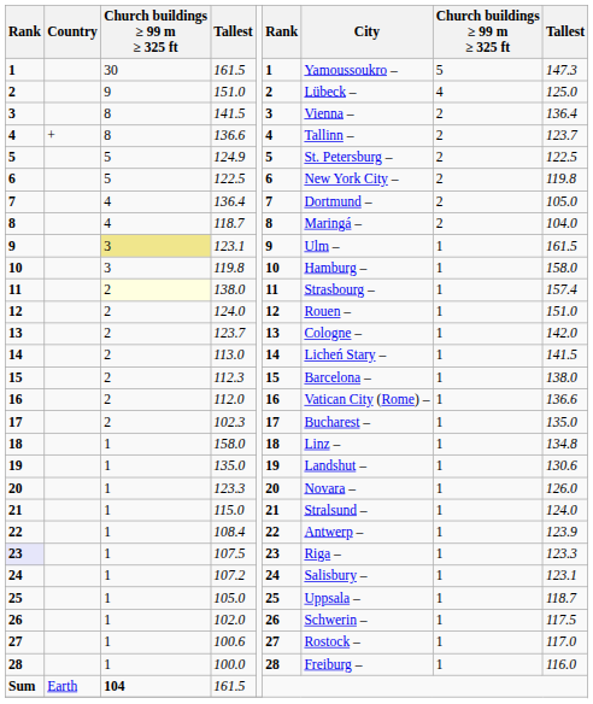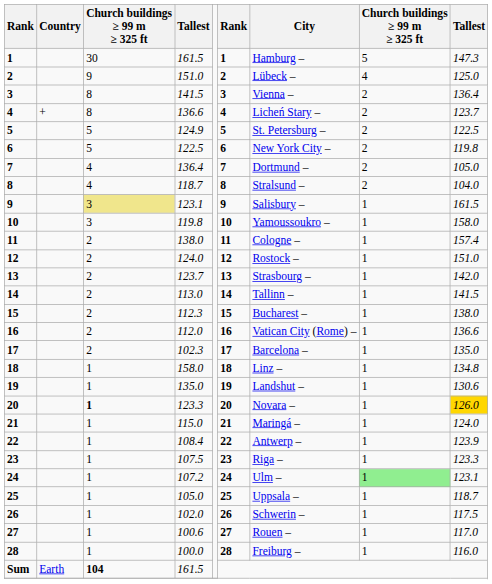row 2 | City: Yamoussoukro – -> Hamburg –
row 5 | City: Tallinn – -> Licheń Stary –
row 9 | City: Maringá – -> Stralsund –
row 10 | City: Ulm – -> Salisbury –
row 11 | City: Hamburg – -> Yamoussoukro –
row 12 | column 3: lightyellow background -> no background
row 12 | City: Strasbourg – -> Cologne –
row 13 | City: Rouen – -> Rostock –
row 14 | City: Cologne – -> Strasbourg –
row 15 | City: Licheń Stary – -> Tallinn –
row 16 | City: Barcelona – -> Bucharest –
row 18 | City: Bucharest – -> Barcelona –
row 21 | column 3: normal -> bold
row 21 | column 9: no background -> gold background
row 22 | City: Stralsund – -> Maringá –
row 24 | column 1: lavender background -> no background
row 25 | City: Salisbury – -> Ulm –
row 25 | column 8: no background -> lightgreen background
row 28 | City: Rostock – -> Rouen –
